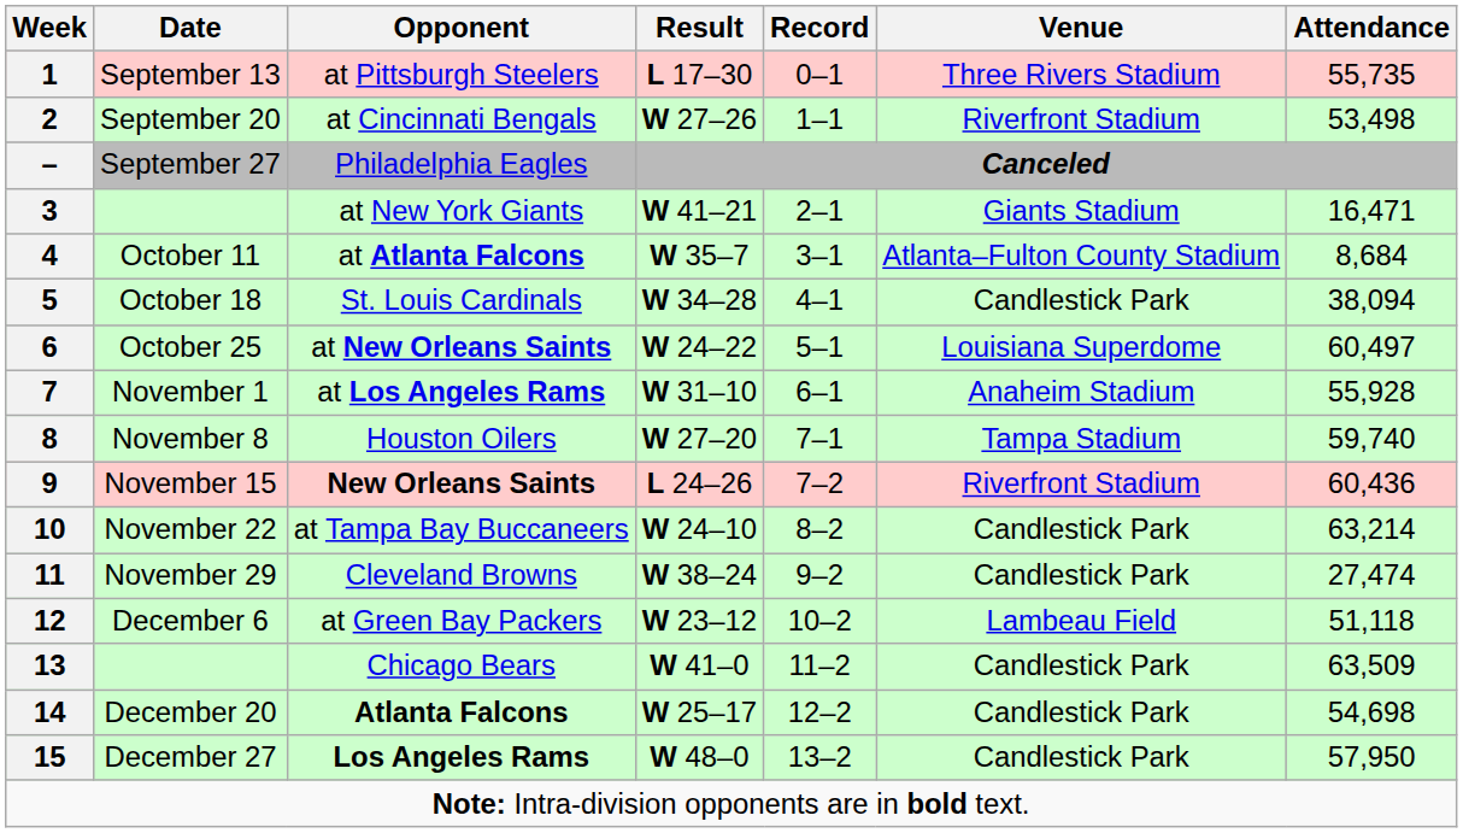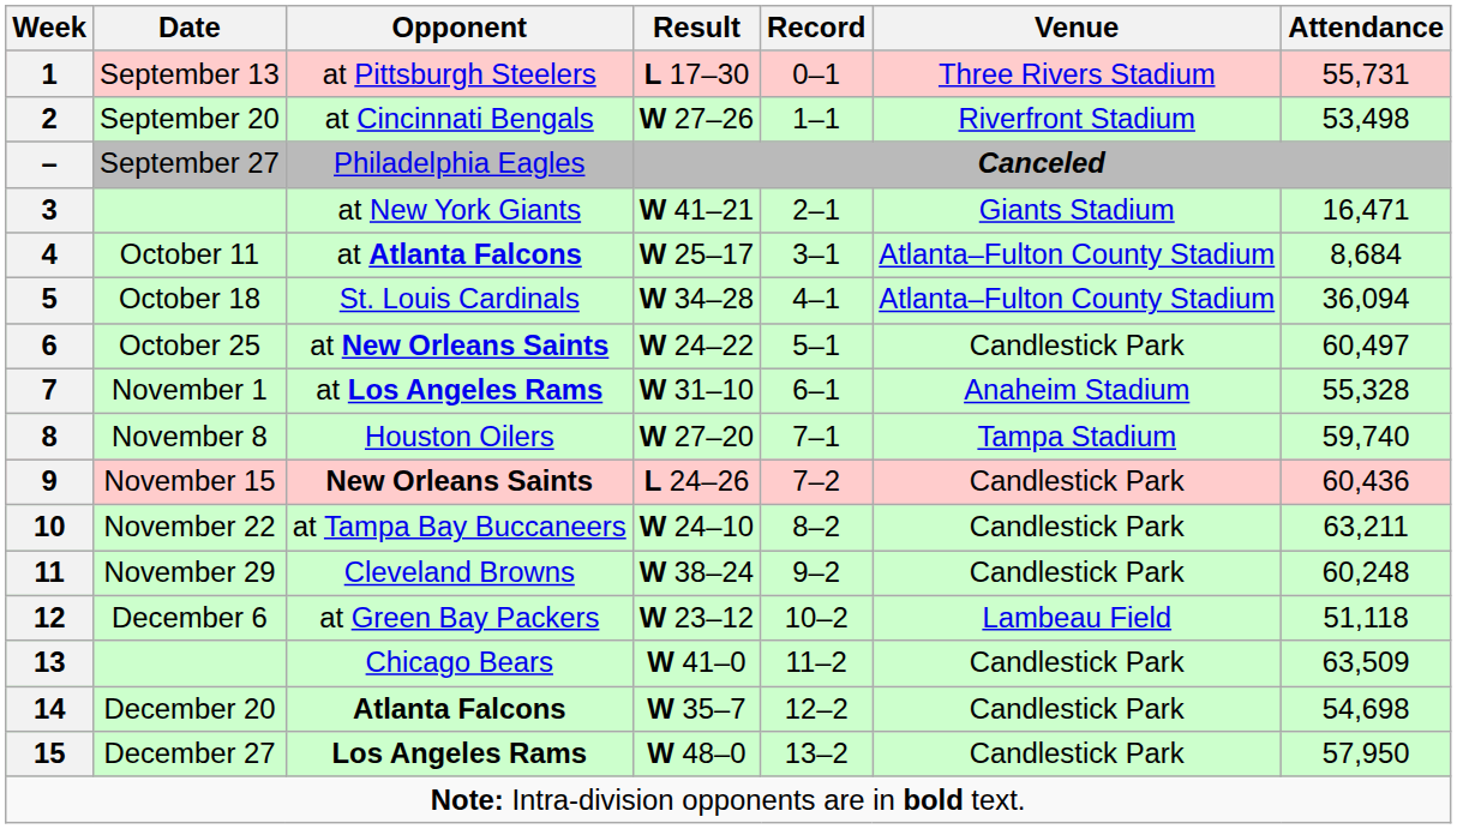1 | Attendance: 55,735 -> 55,731
4 | Result: W 35–7 -> W 25–17
5 | Venue: Candlestick Park -> Atlanta–Fulton County Stadium
5 | Attendance: 38,094 -> 36,094
6 | Venue: Louisiana Superdome -> Candlestick Park
7 | Attendance: 55,928 -> 55,328
9 | Venue: Riverfront Stadium -> Candlestick Park
10 | Attendance: 63,214 -> 63,211
11 | Attendance: 27,474 -> 60,248
14 | Result: W 25–17 -> W 35–7
